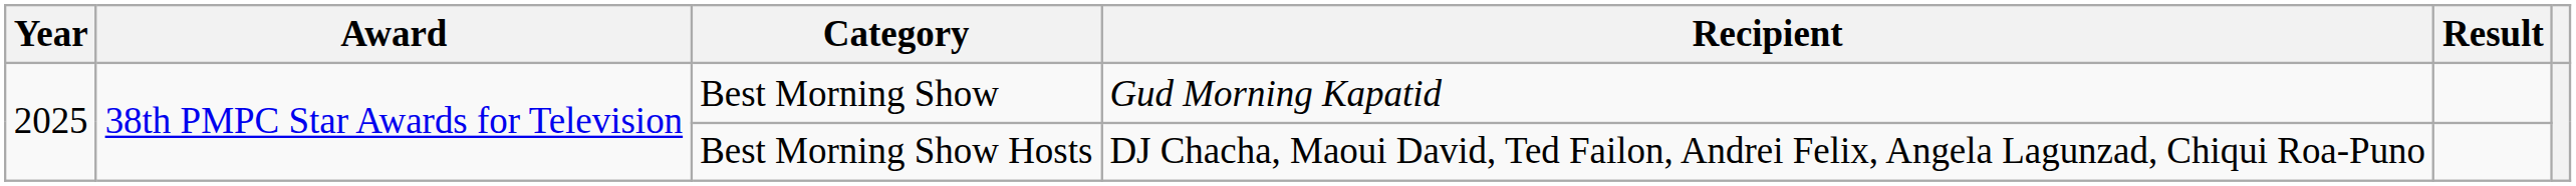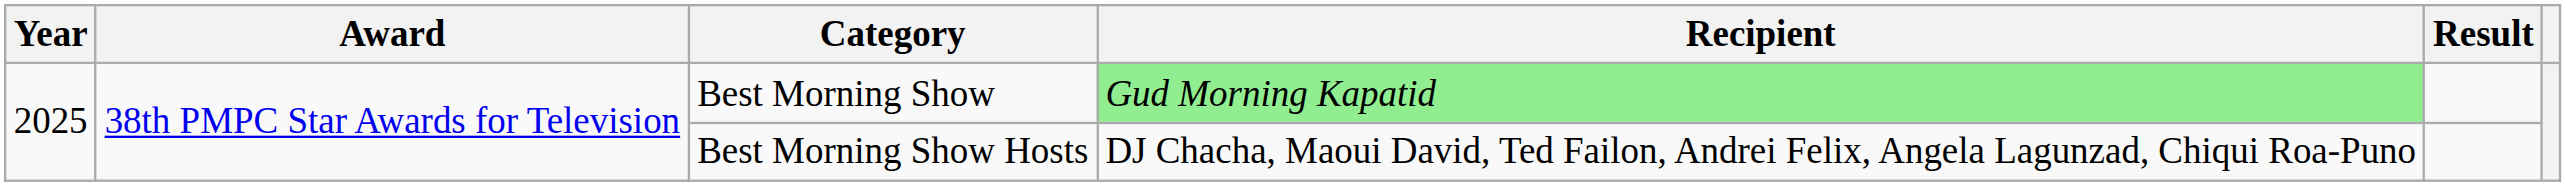Best Morning Show | Recipient: no background -> lightgreen background
